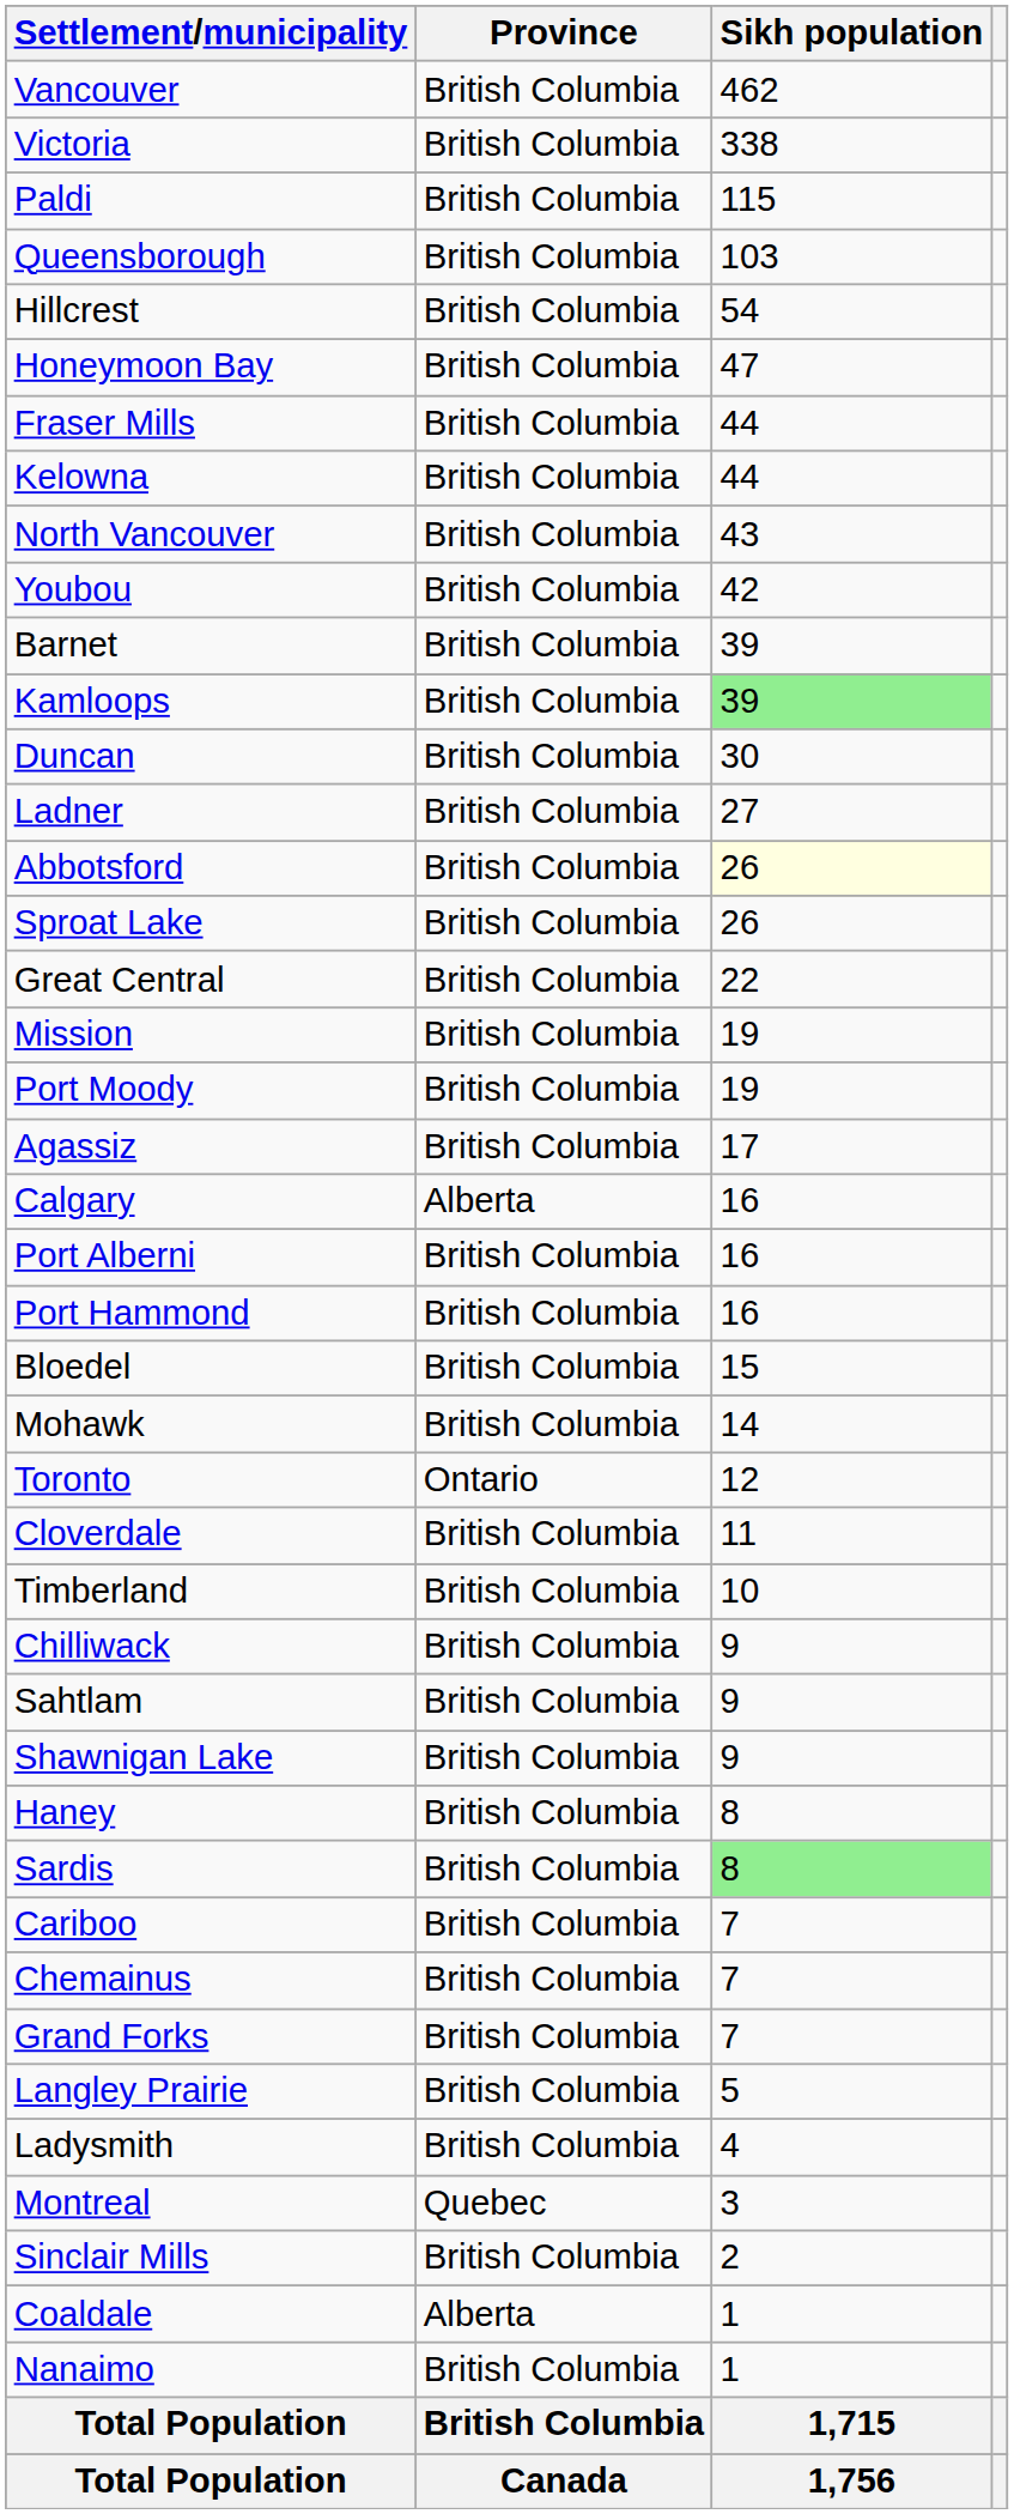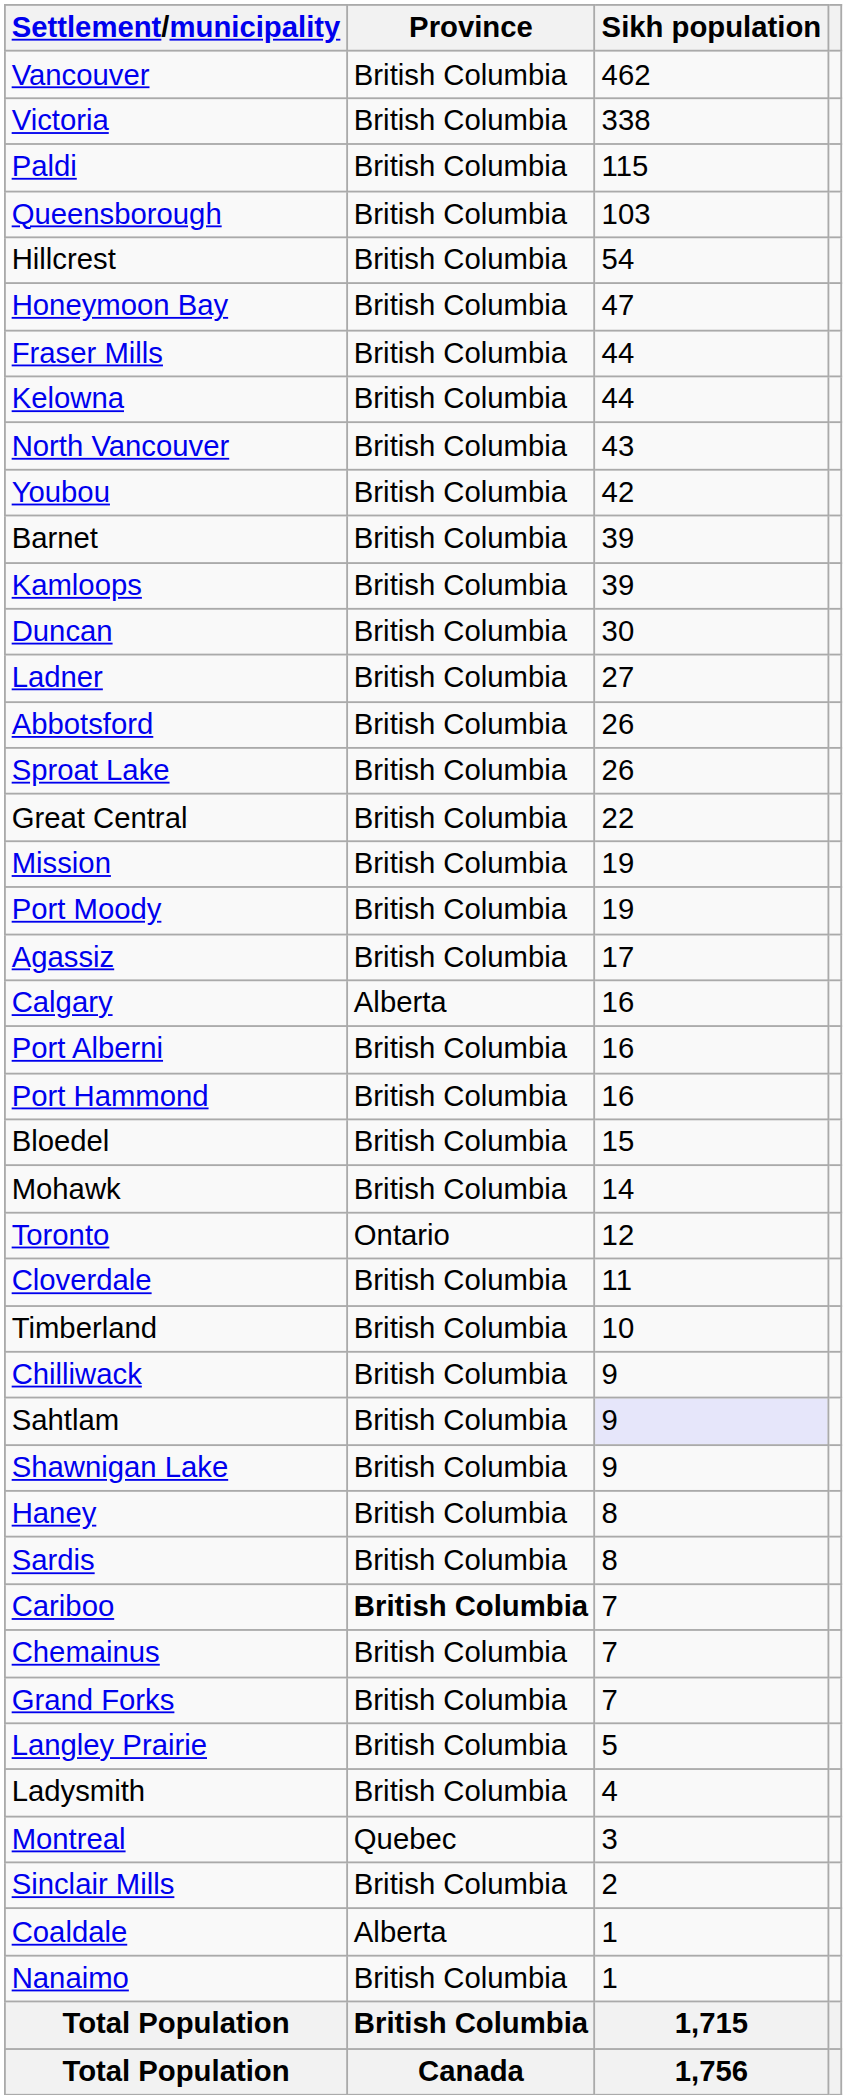Kamloops | Sikh population: lightgreen background -> no background
Abbotsford | Sikh population: lightyellow background -> no background
Sahtlam | Sikh population: no background -> lavender background
Sardis | Sikh population: lightgreen background -> no background
Cariboo | Province: normal -> bold
